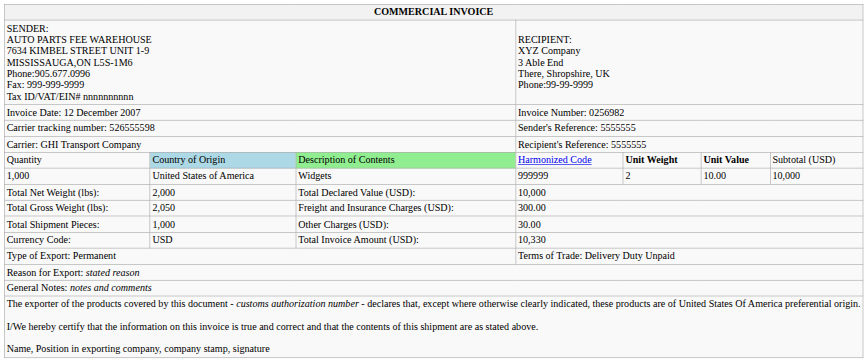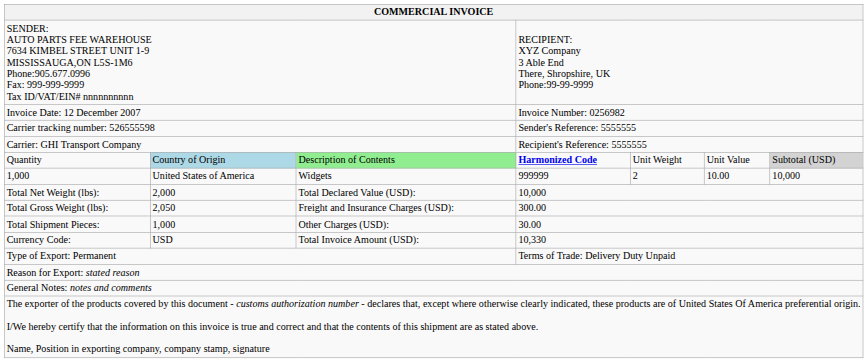Quantity | column 4: normal -> bold
Quantity | column 5: bold -> normal
Quantity | column 6: bold -> normal
Quantity | column 7: no background -> lightgrey background
